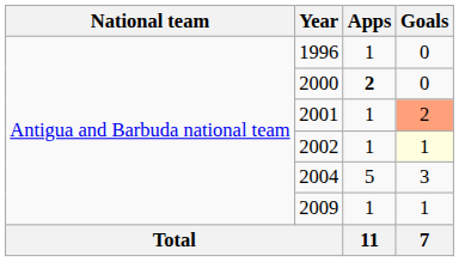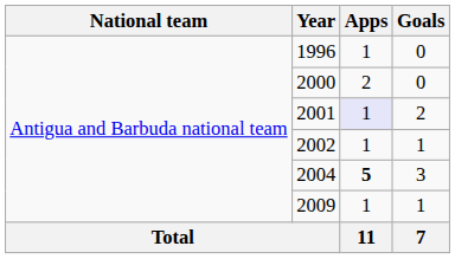2000 | Apps: bold -> normal
2001 | Apps: no background -> lavender background
2001 | Goals: lightsalmon background -> no background
2002 | Goals: lightyellow background -> no background
2004 | Apps: normal -> bold
